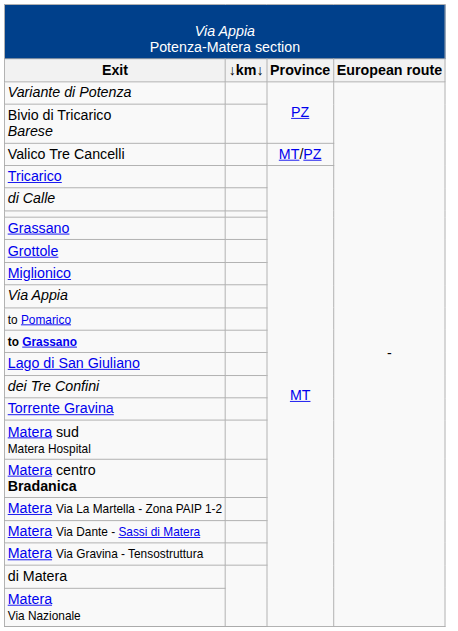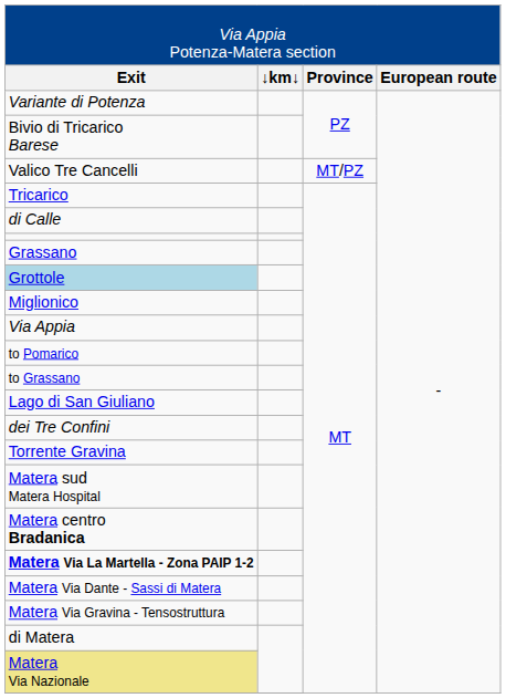Grottole | column 1: no background -> lightblue background
to Grassano | column 1: bold -> normal
Matera Via La Martella - Zona PAIP 1-2 | column 1: normal -> bold
Matera Via Nazionale | column 1: no background -> khaki background
